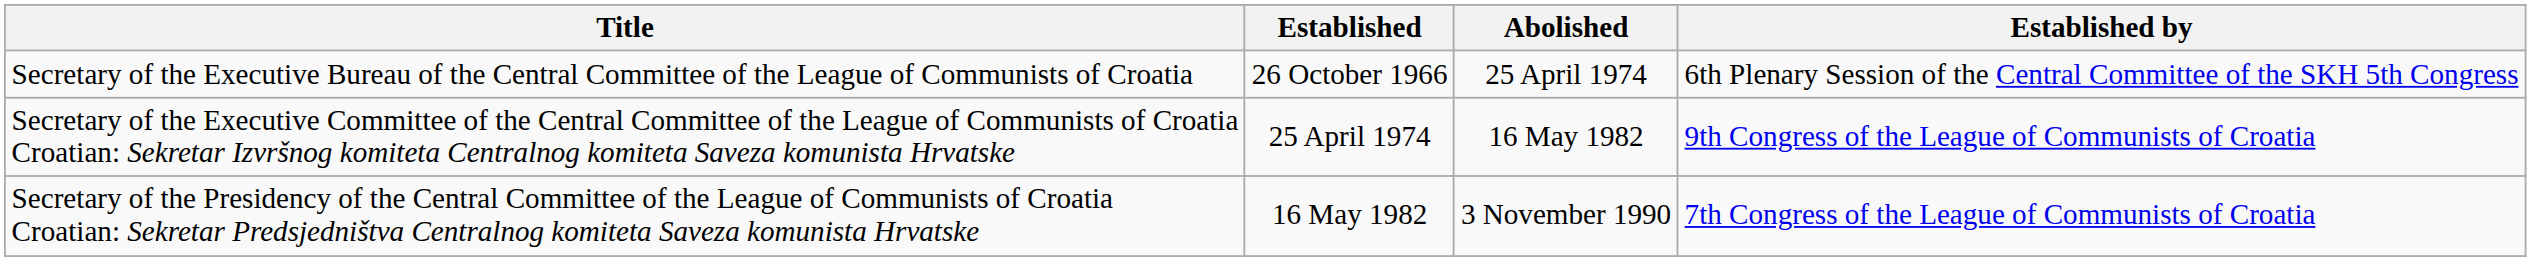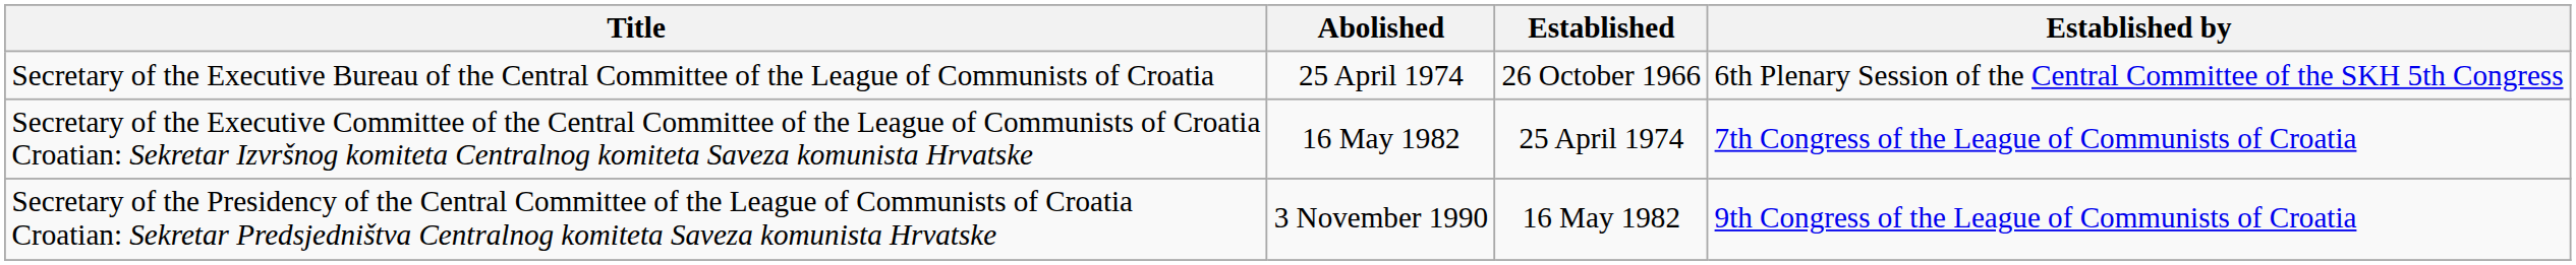columns swapped: Established <-> Abolished
row 3 | Established by: 9th Congress of the League of Communists of Croatia -> 7th Congress of the League of Communists of Croatia
row 4 | Established by: 7th Congress of the League of Communists of Croatia -> 9th Congress of the League of Communists of Croatia
